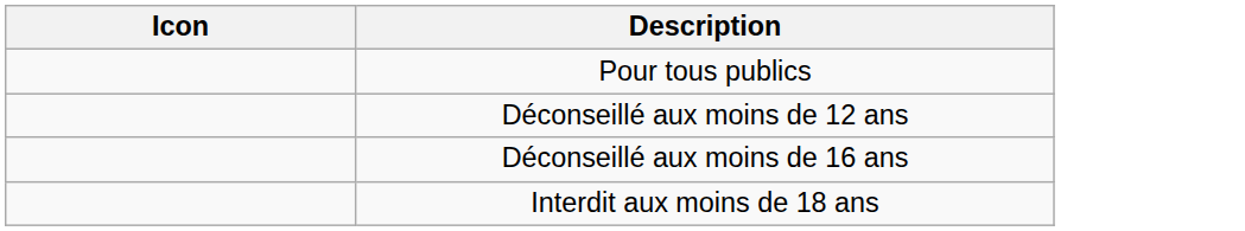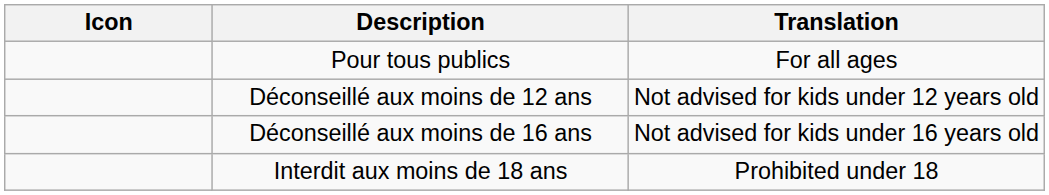+ column: Translation | For all ages | Not advised for kids under 12 years old | Not advised for kids under 16 years old | Prohibited under 18
